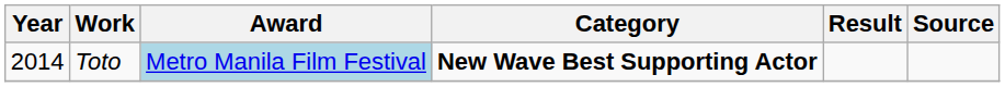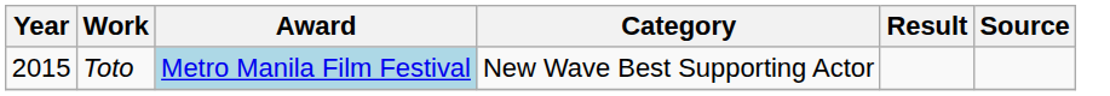Toto | Year: 2014 -> 2015
Toto | Category: bold -> normal
